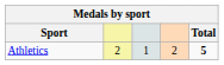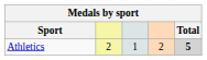Athletics | Total: no background -> lightgrey background
